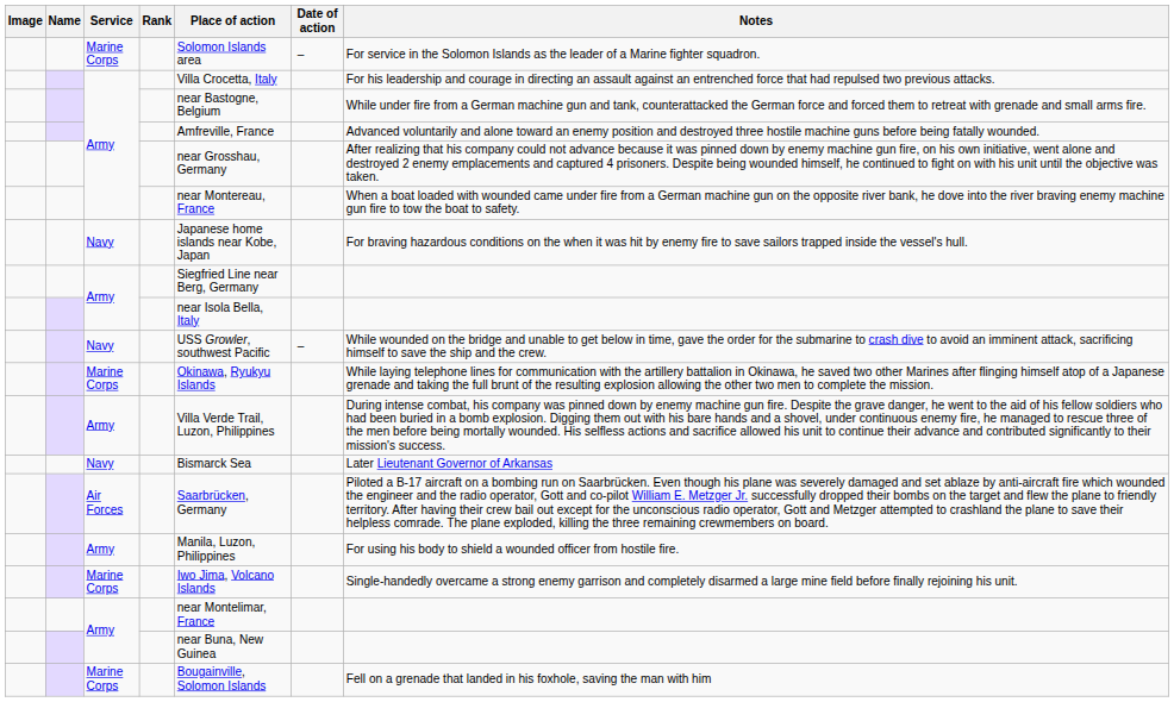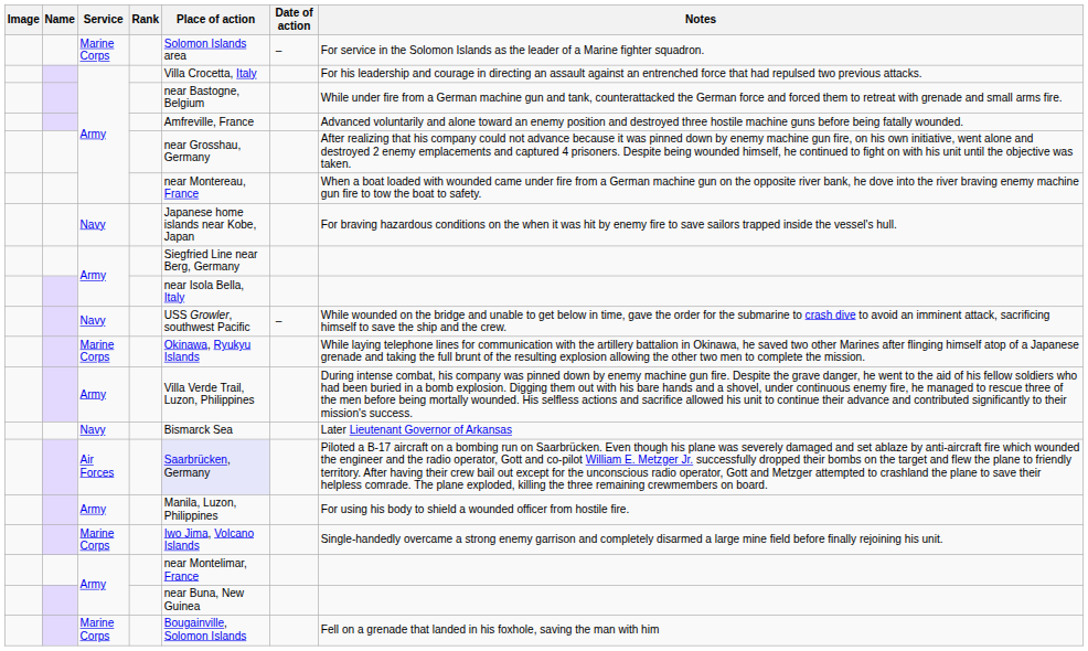Air Forces | Place of action: no background -> lavender background
